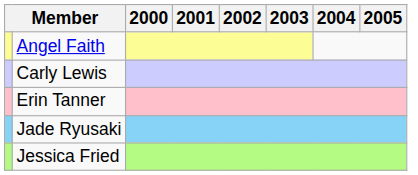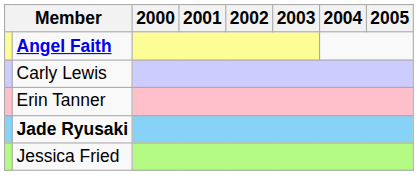Angel Faith | column 2: normal -> bold
Jade Ryusaki | column 2: normal -> bold
